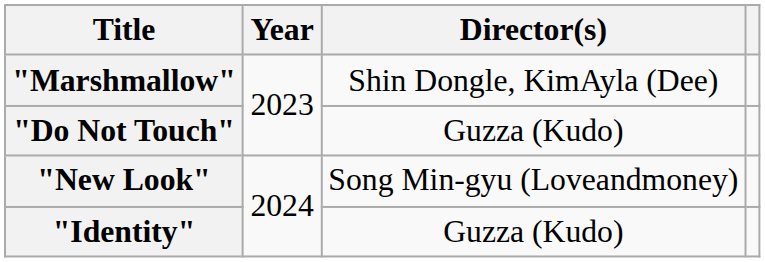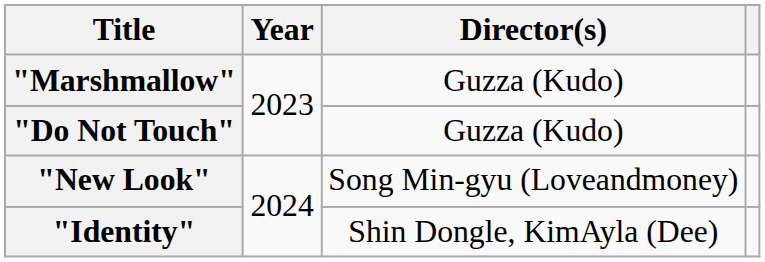"Marshmallow" | Director(s): Shin Dongle, KimAyla (Dee) -> Guzza (Kudo)
"Identity" | Director(s): Guzza (Kudo) -> Shin Dongle, KimAyla (Dee)
